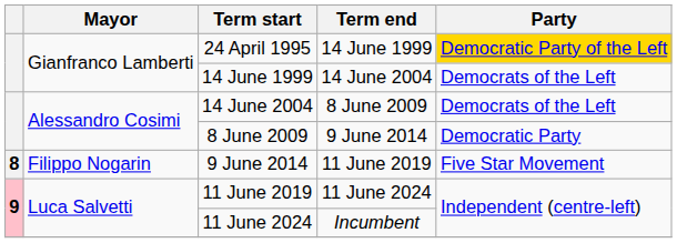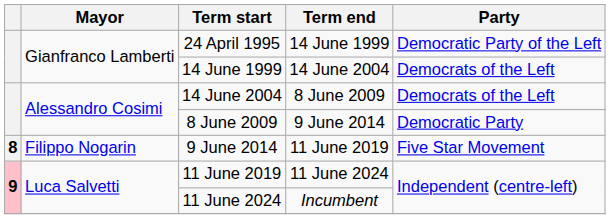24 April 1995 | Party: gold background -> no background
